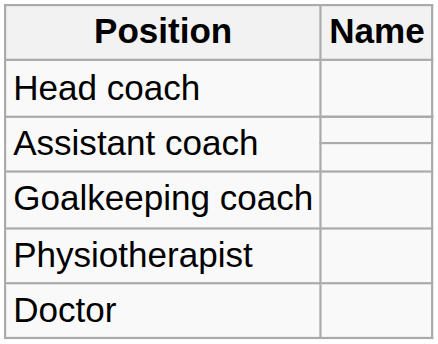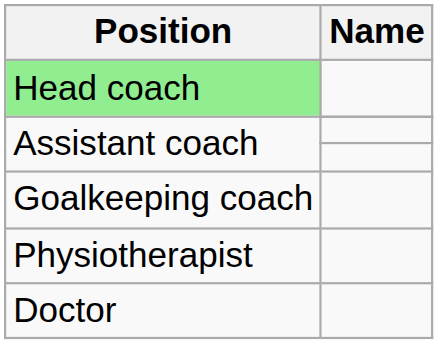row 2 | Position: no background -> lightgreen background
